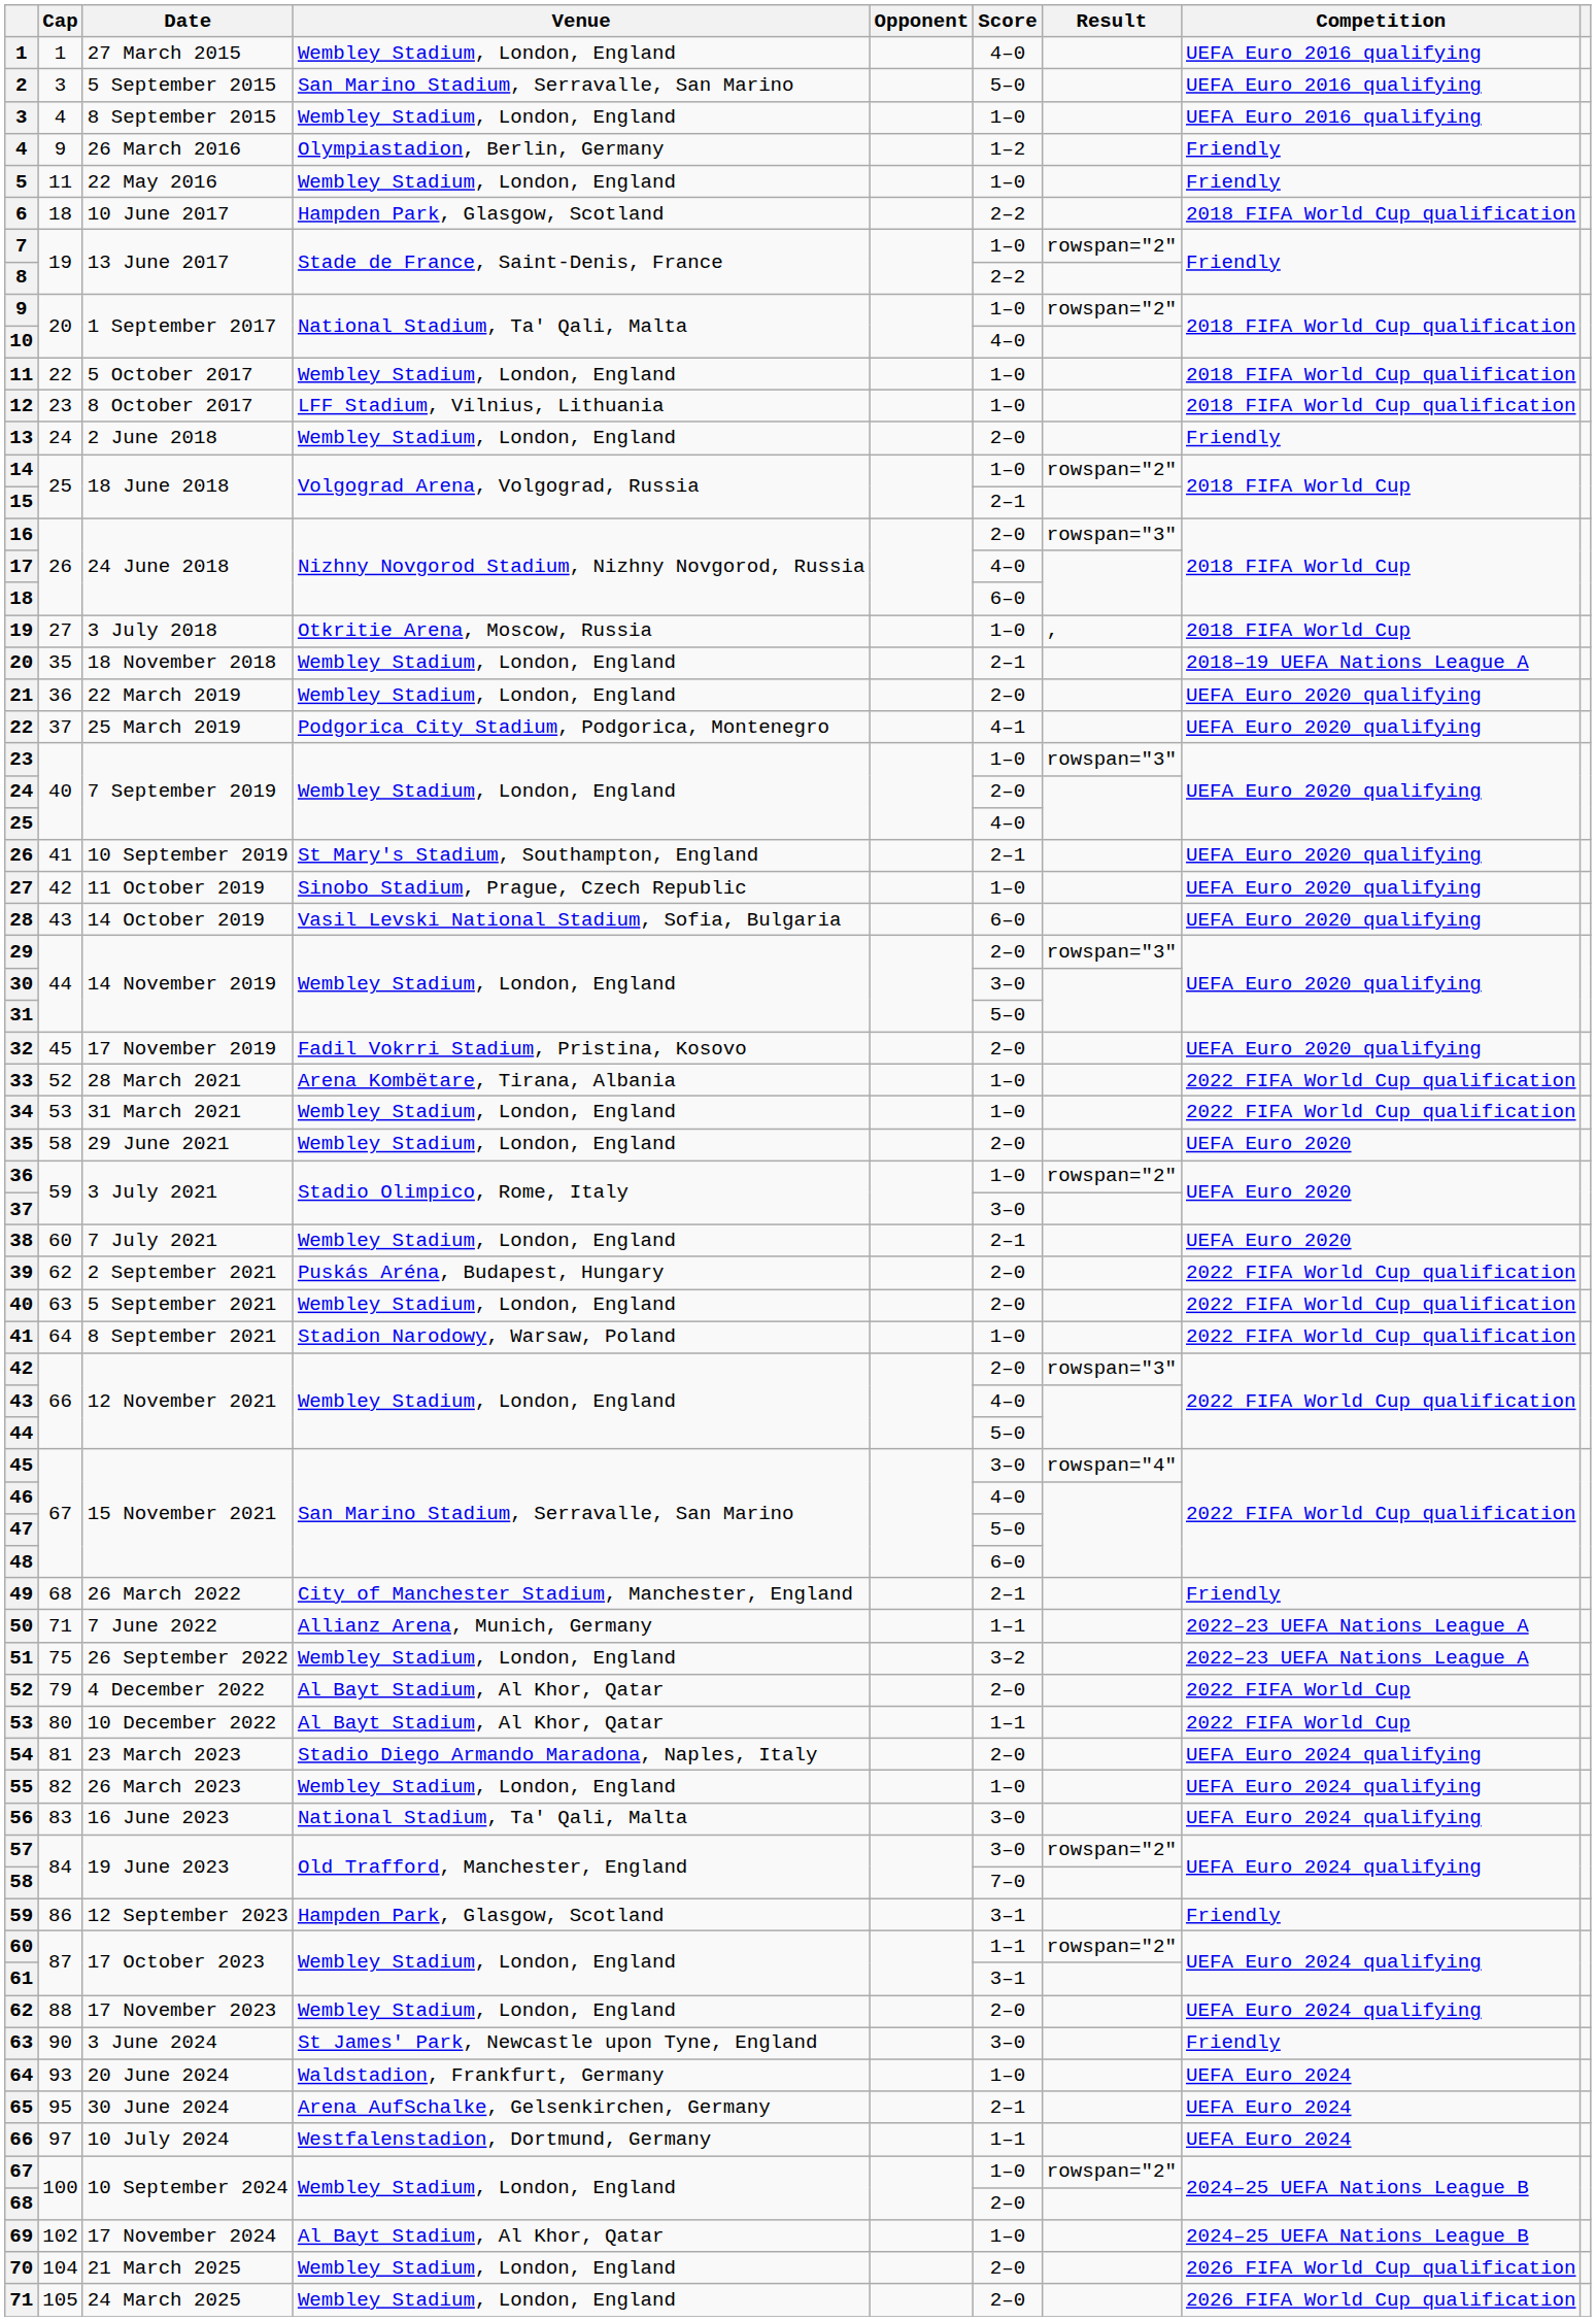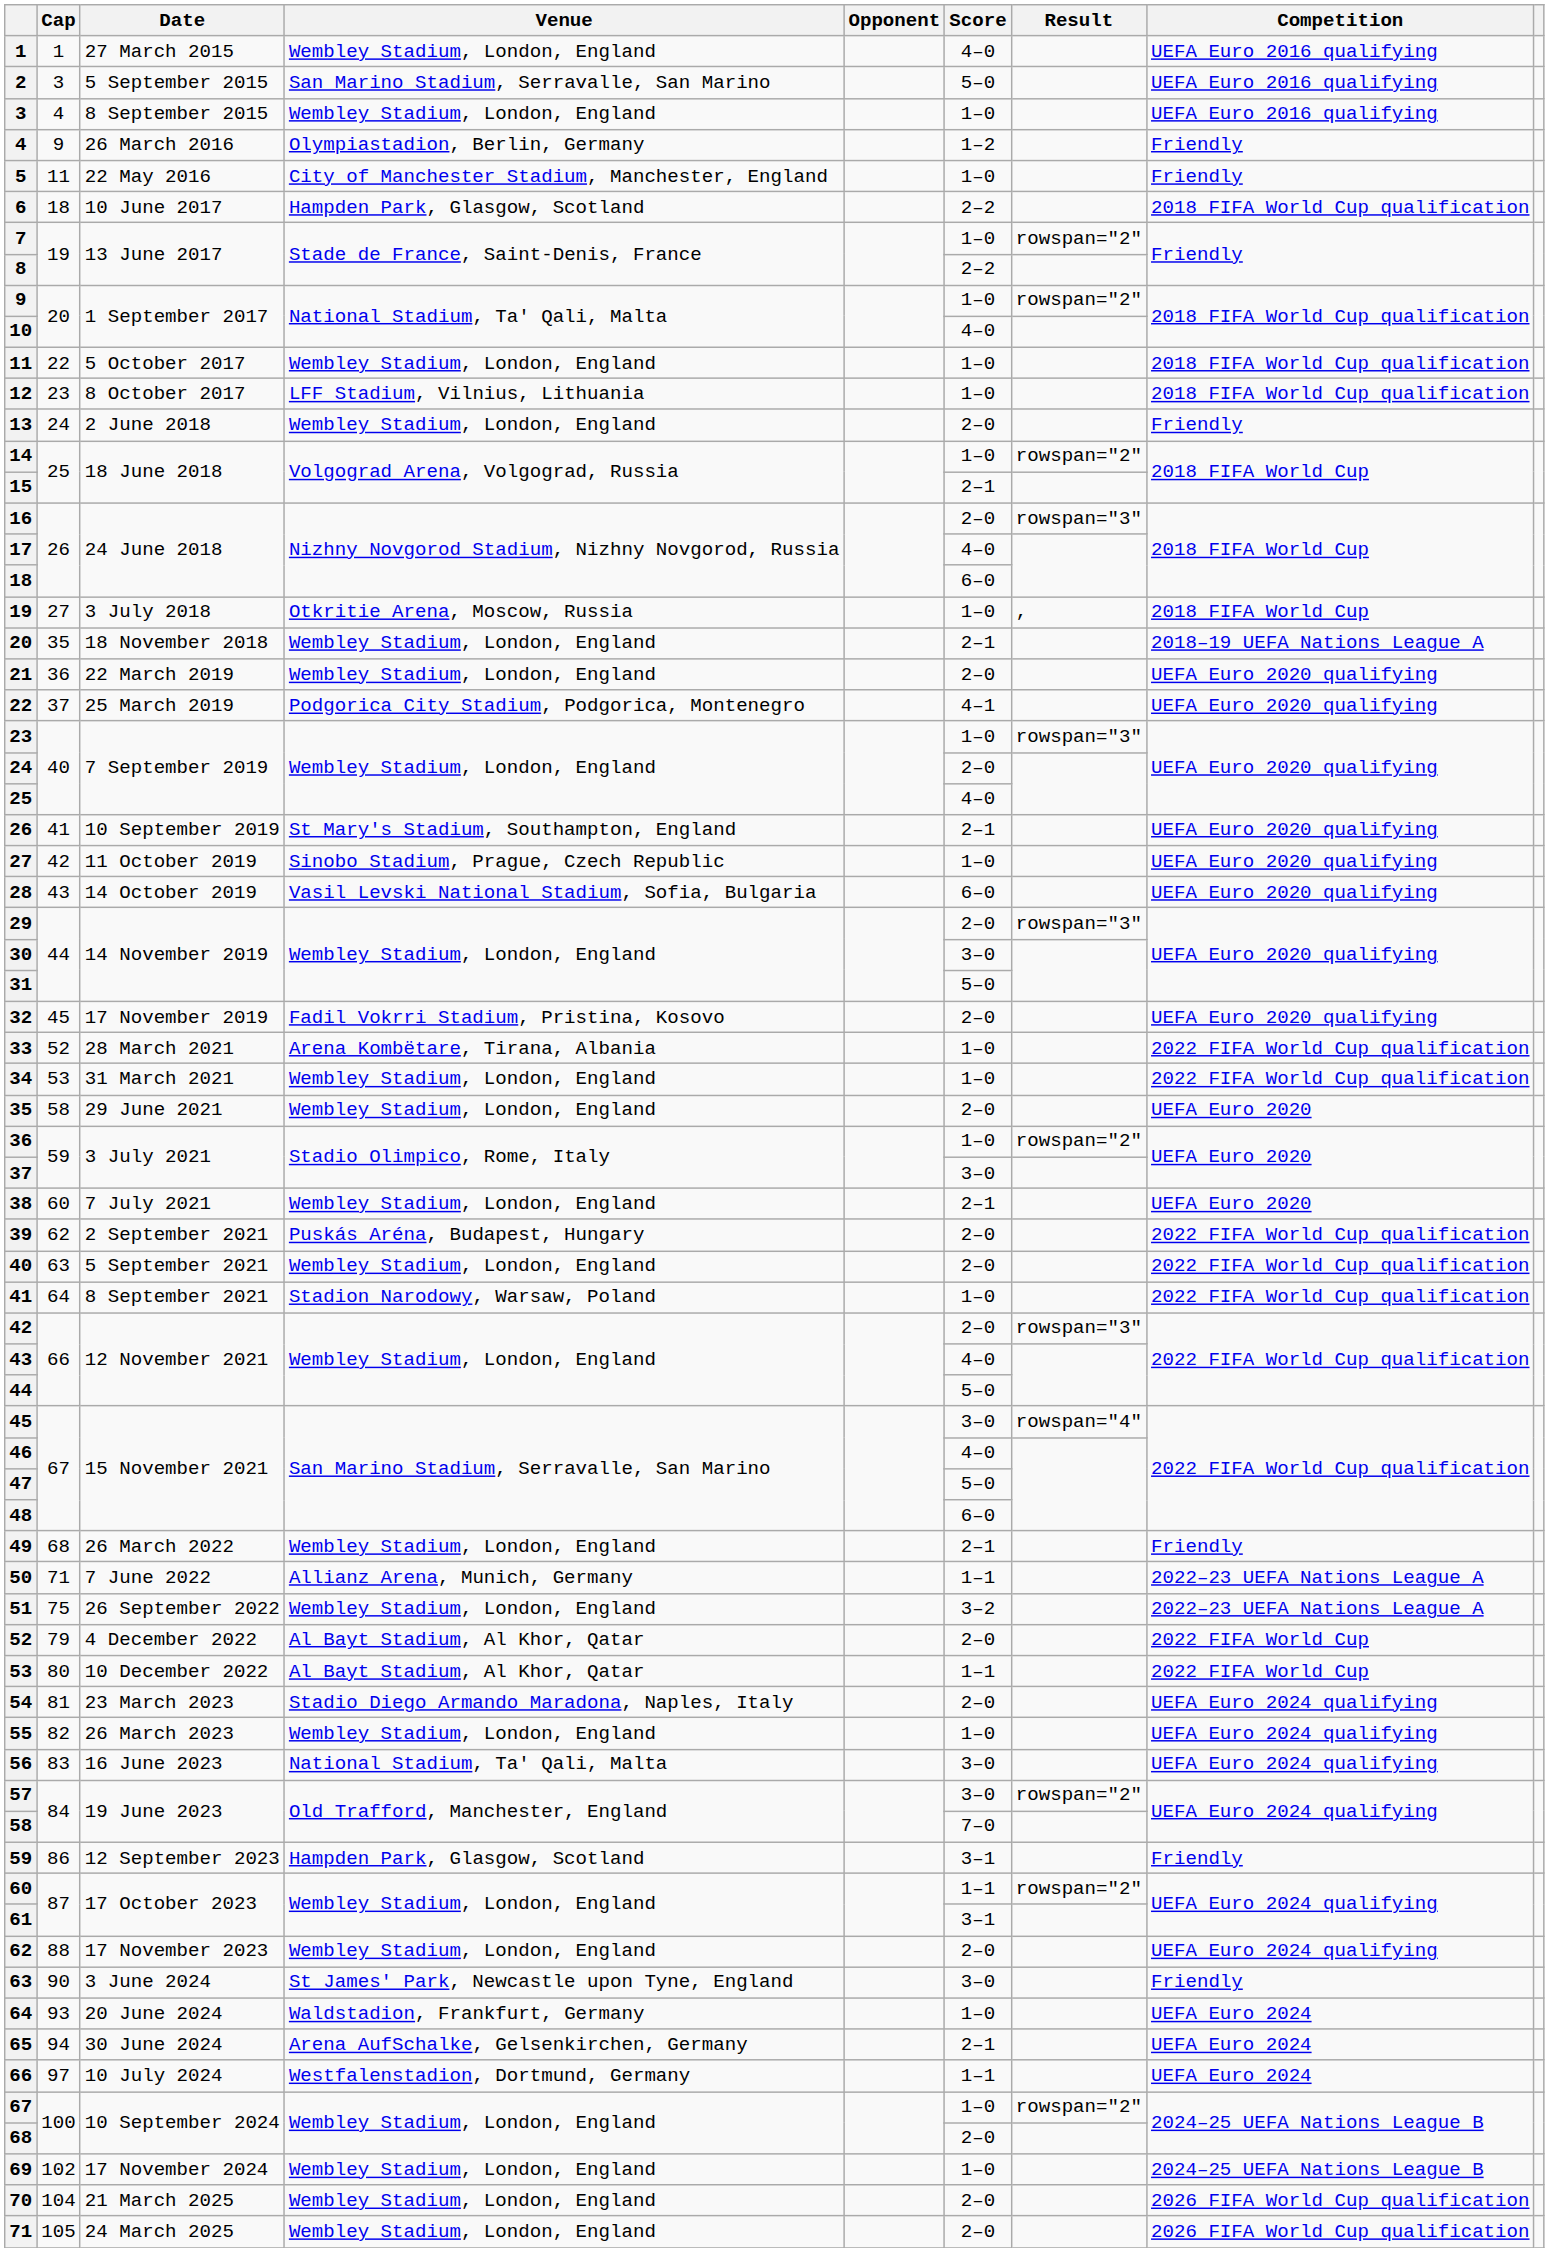5 | Venue: Wembley Stadium, London, England -> City of Manchester Stadium, Manchester, England
49 | Venue: City of Manchester Stadium, Manchester, England -> Wembley Stadium, London, England
65 | Cap: 95 -> 94
69 | Venue: Al Bayt Stadium, Al Khor, Qatar -> Wembley Stadium, London, England
